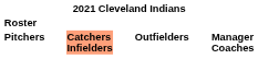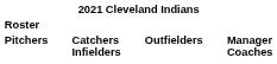Pitchers | column 2: lightsalmon background -> no background
